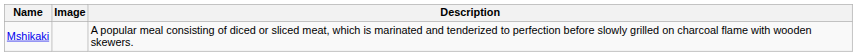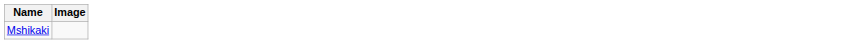- column: Description | A popular meal consisting of diced or sliced meat, which is marinated and tenderized to perfection before slowly grilled on charcoal flame with wooden skewers.
